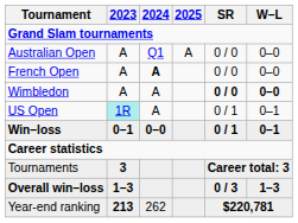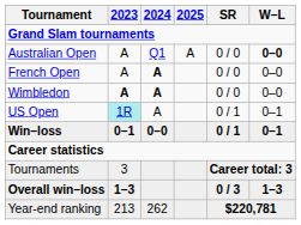Australian Open | W–L: normal -> bold
Wimbledon | 2023: normal -> bold
Wimbledon | 2024: normal -> bold
Wimbledon | SR: bold -> normal
Wimbledon | W–L: bold -> normal
Tournaments | 2023: bold -> normal
Year-end ranking | 2023: bold -> normal
